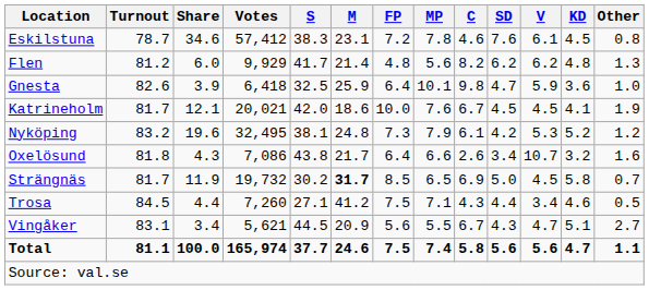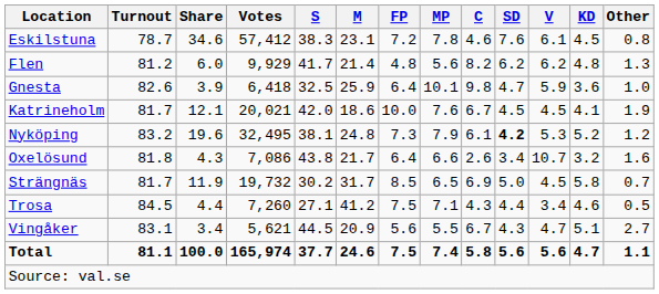Nyköping | SD: normal -> bold
Strängnäs | M: bold -> normal
